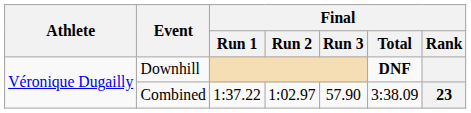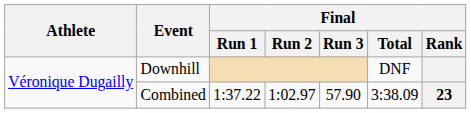Downhill | Final / Total: bold -> normal
